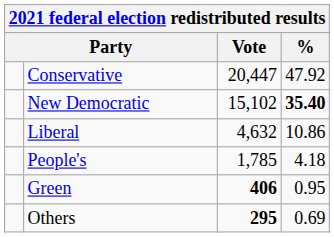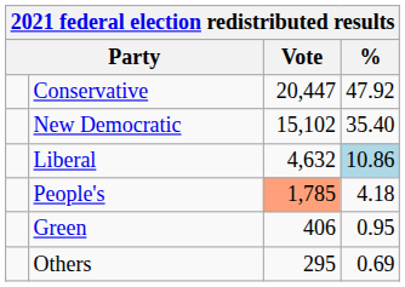New Democratic | %: bold -> normal
Liberal | %: no background -> lightblue background
People's | Vote: no background -> lightsalmon background
Green | Vote: bold -> normal
Others | Vote: bold -> normal
